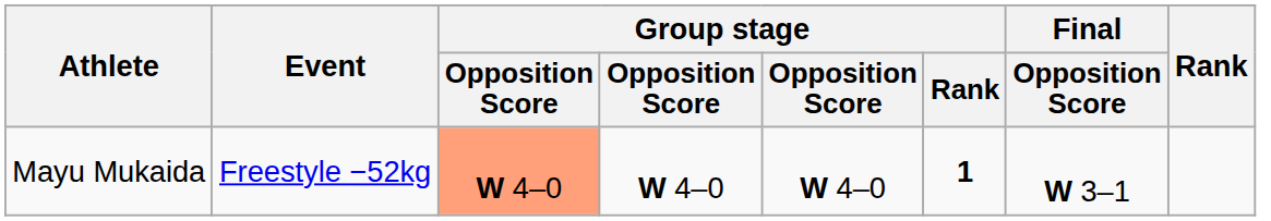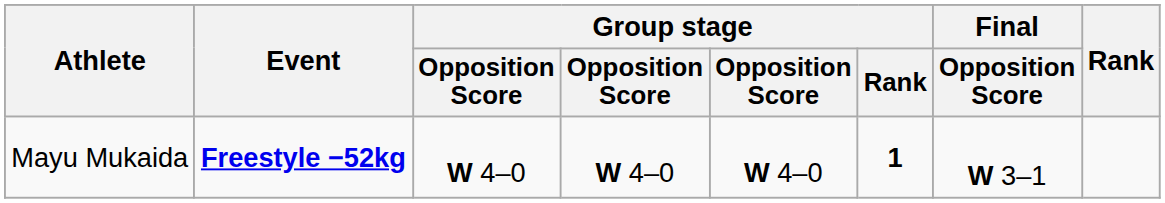Mayu Mukaida | Event: normal -> bold
Mayu Mukaida | column 3: lightsalmon background -> no background
